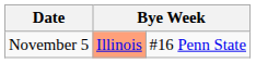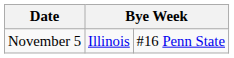November 5 | column 2: lightsalmon background -> no background
